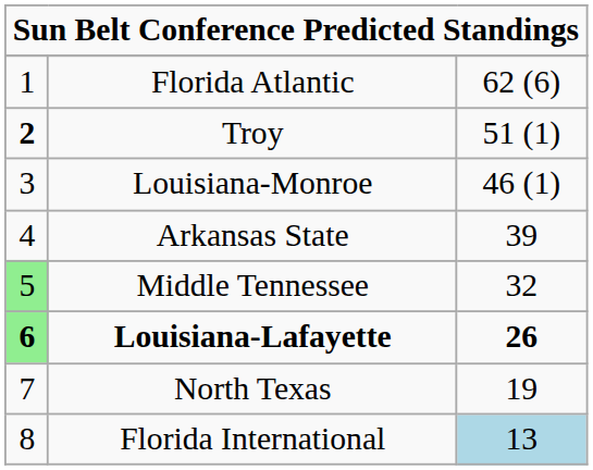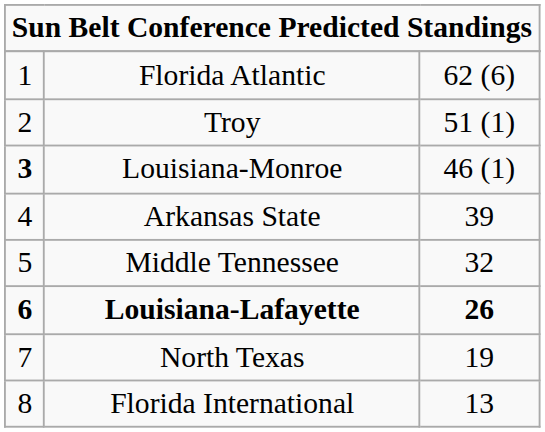Troy | column 1: bold -> normal
Louisiana-Monroe | column 1: normal -> bold
Middle Tennessee | column 1: lightgreen background -> no background
Louisiana-Lafayette | column 1: lightgreen background -> no background
Florida International | column 3: lightblue background -> no background
